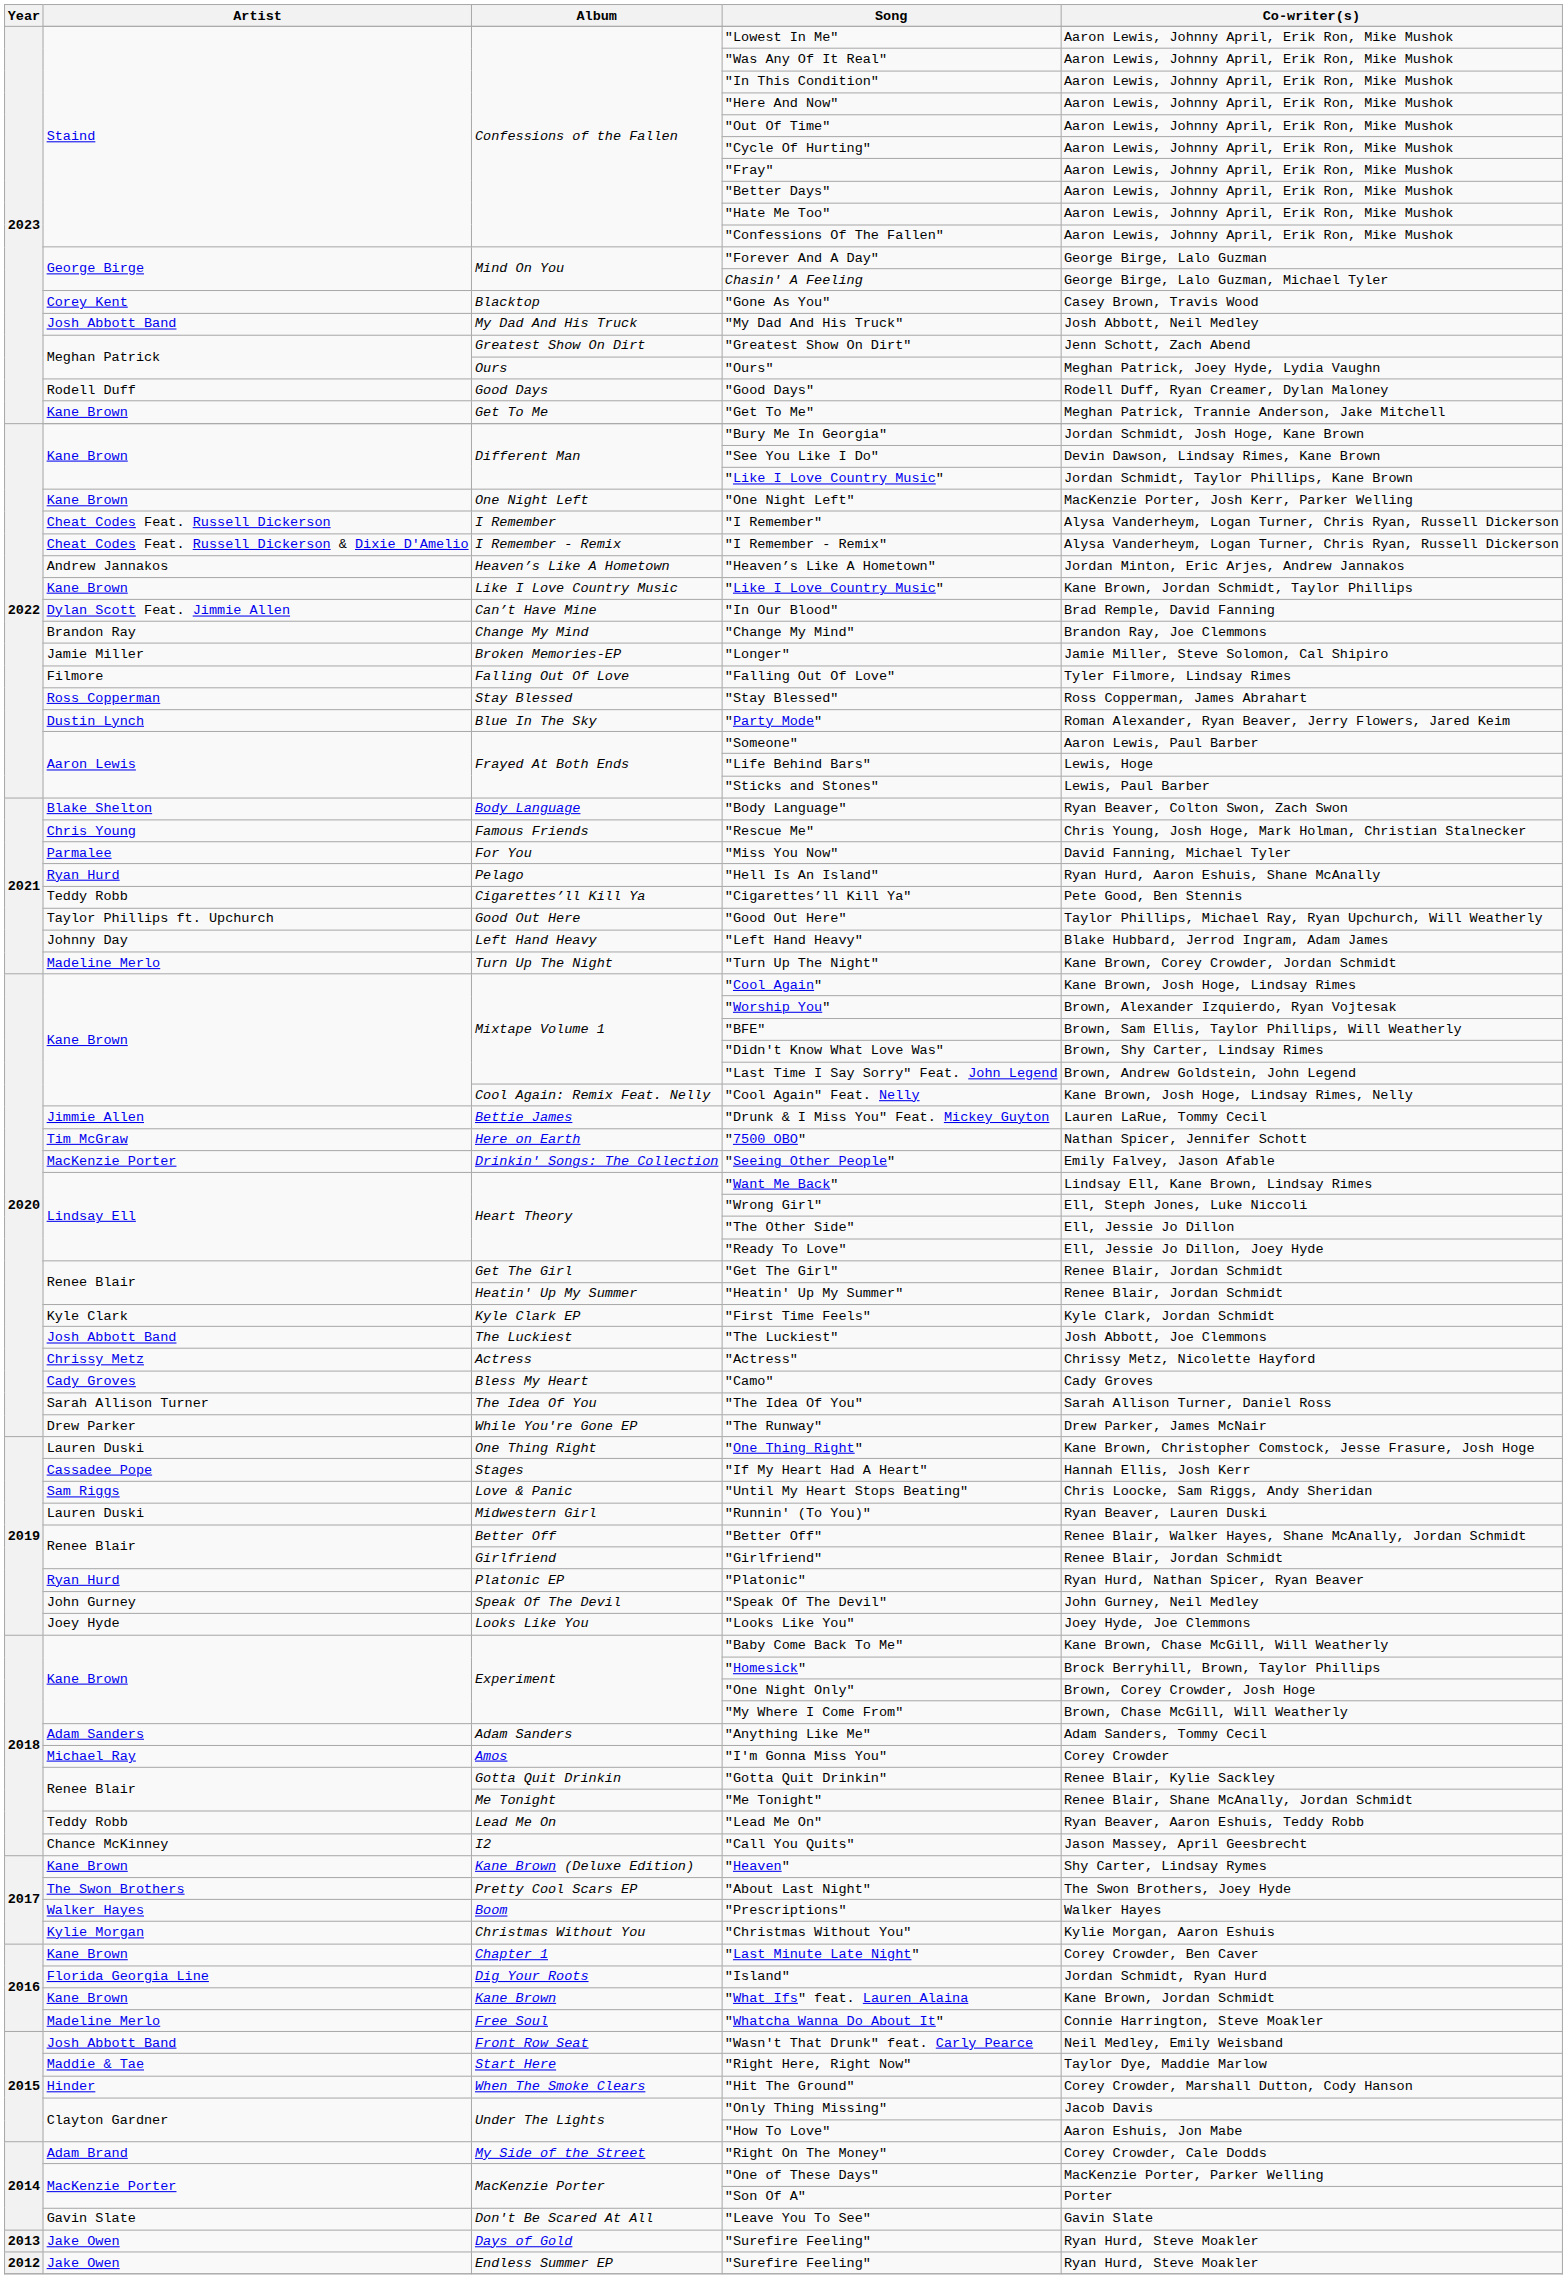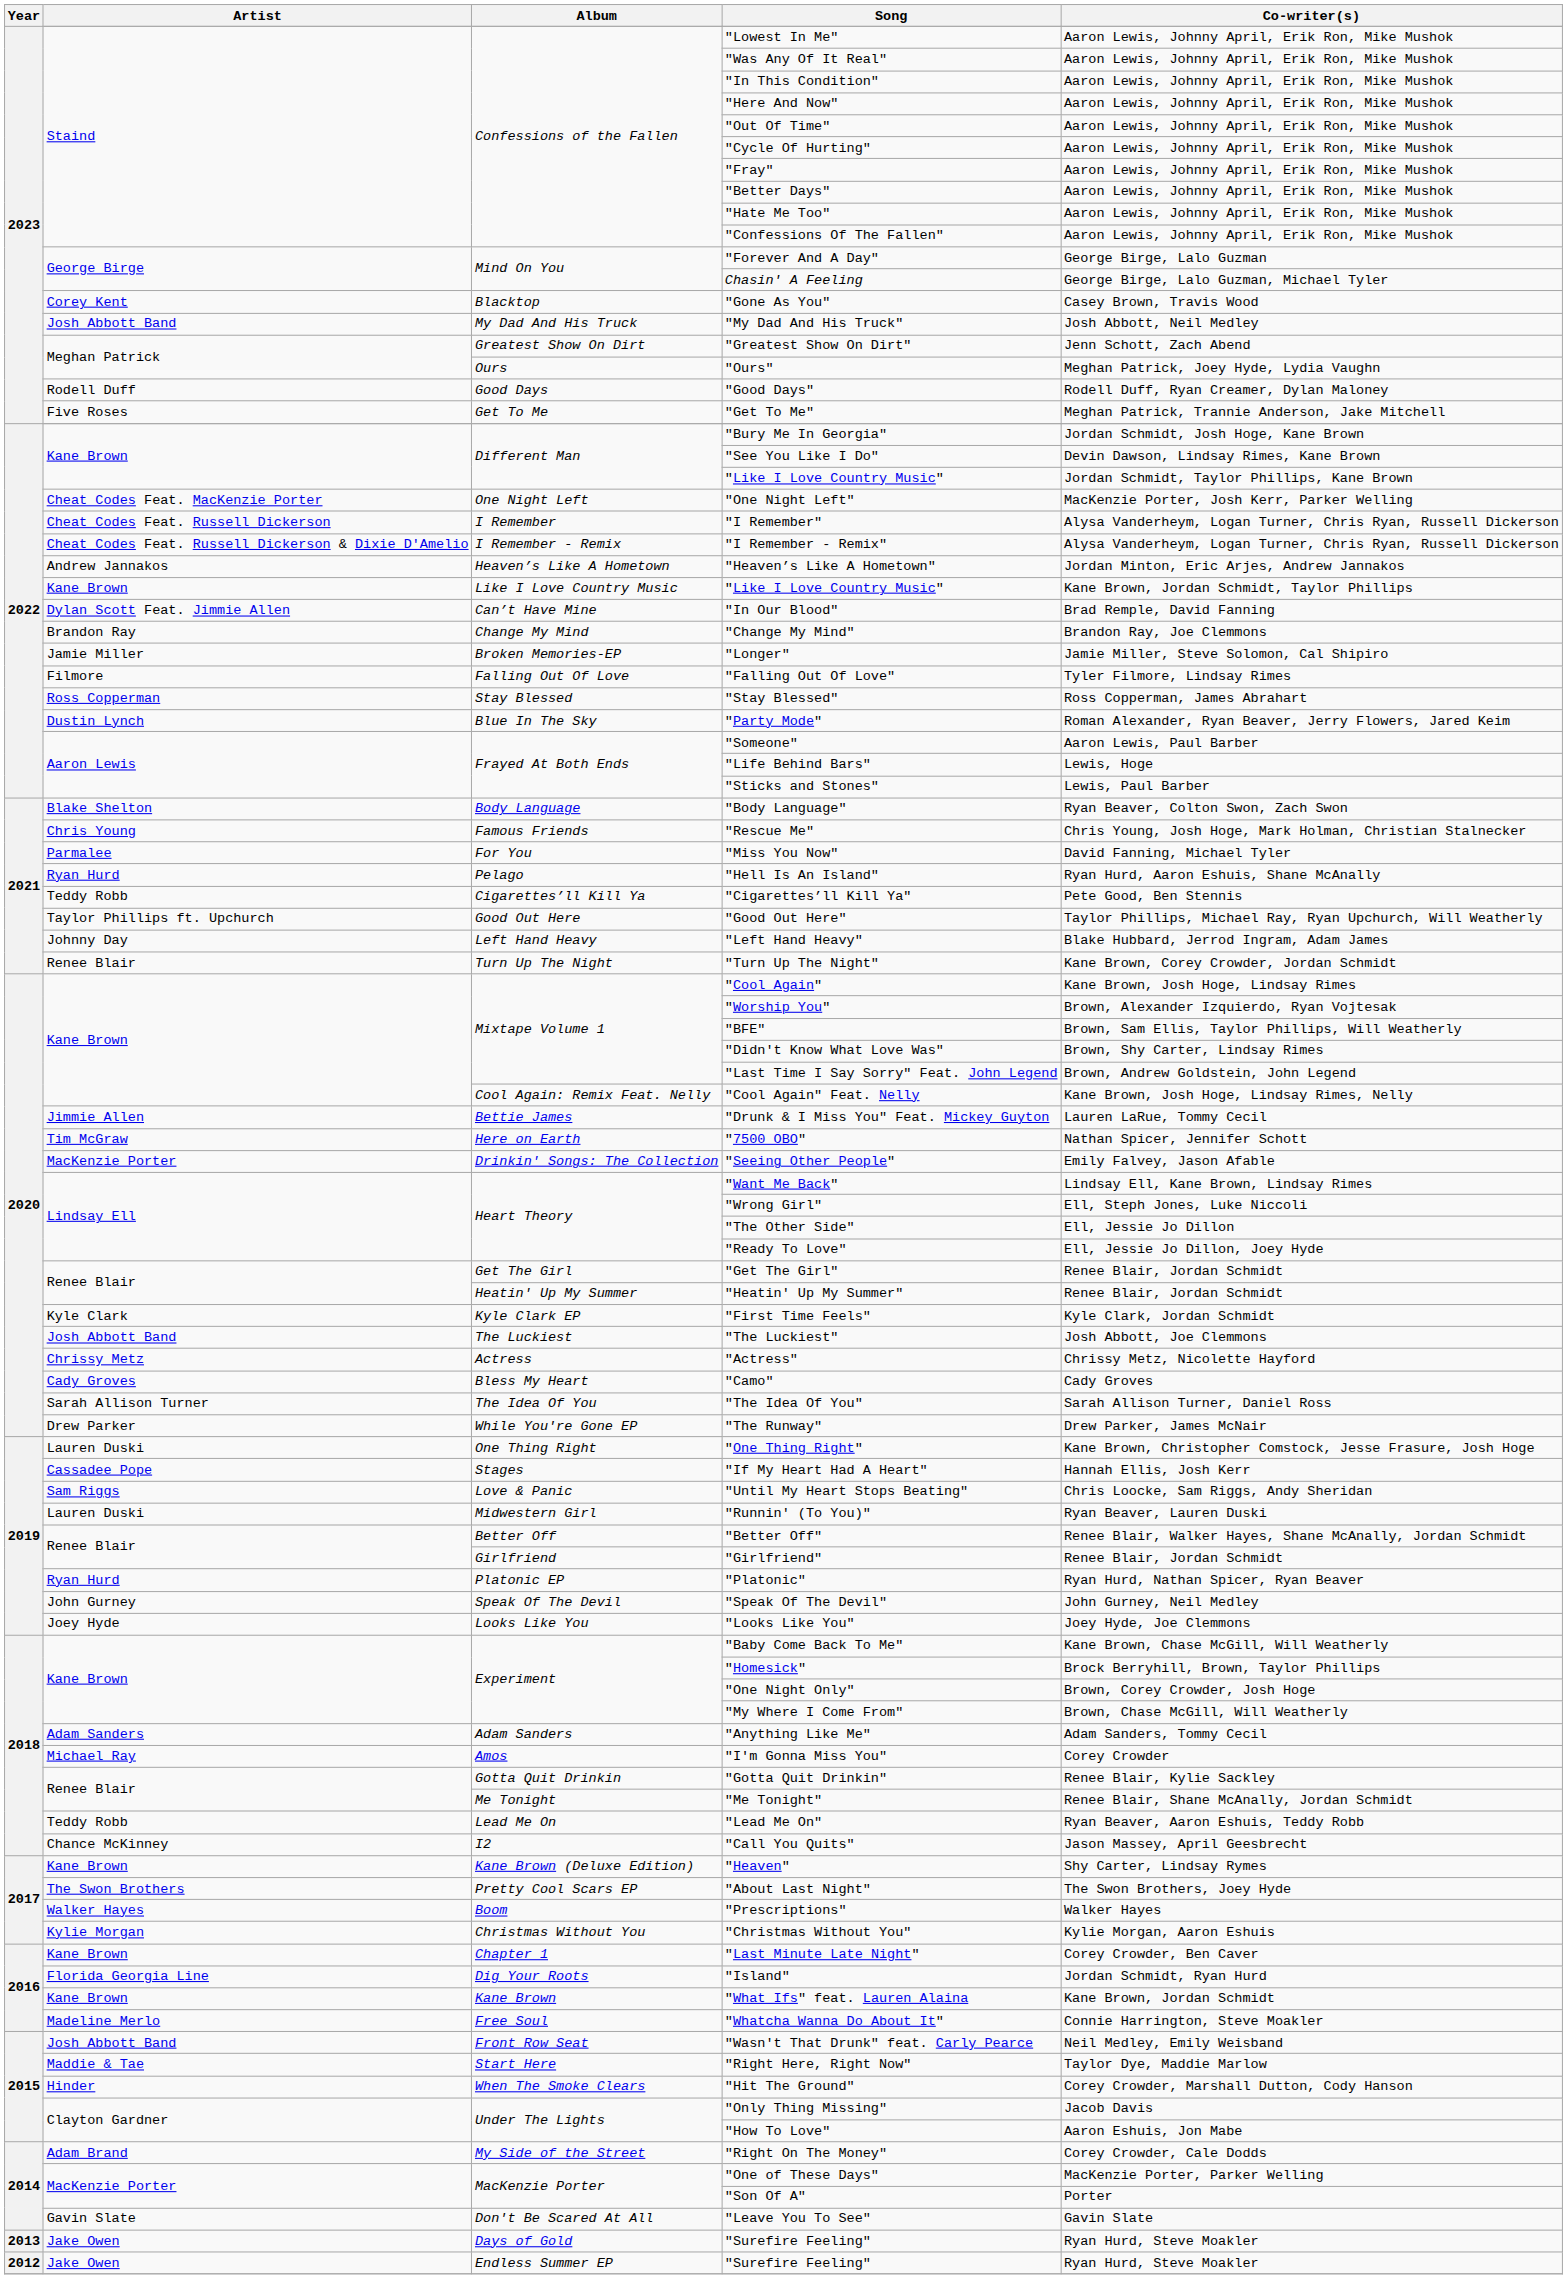"Get To Me" | Artist: Kane Brown -> Five Roses
"One Night Left" | Artist: Kane Brown -> Cheat Codes Feat. MacKenzie Porter
"Turn Up The Night" | Artist: Madeline Merlo -> Renee Blair
